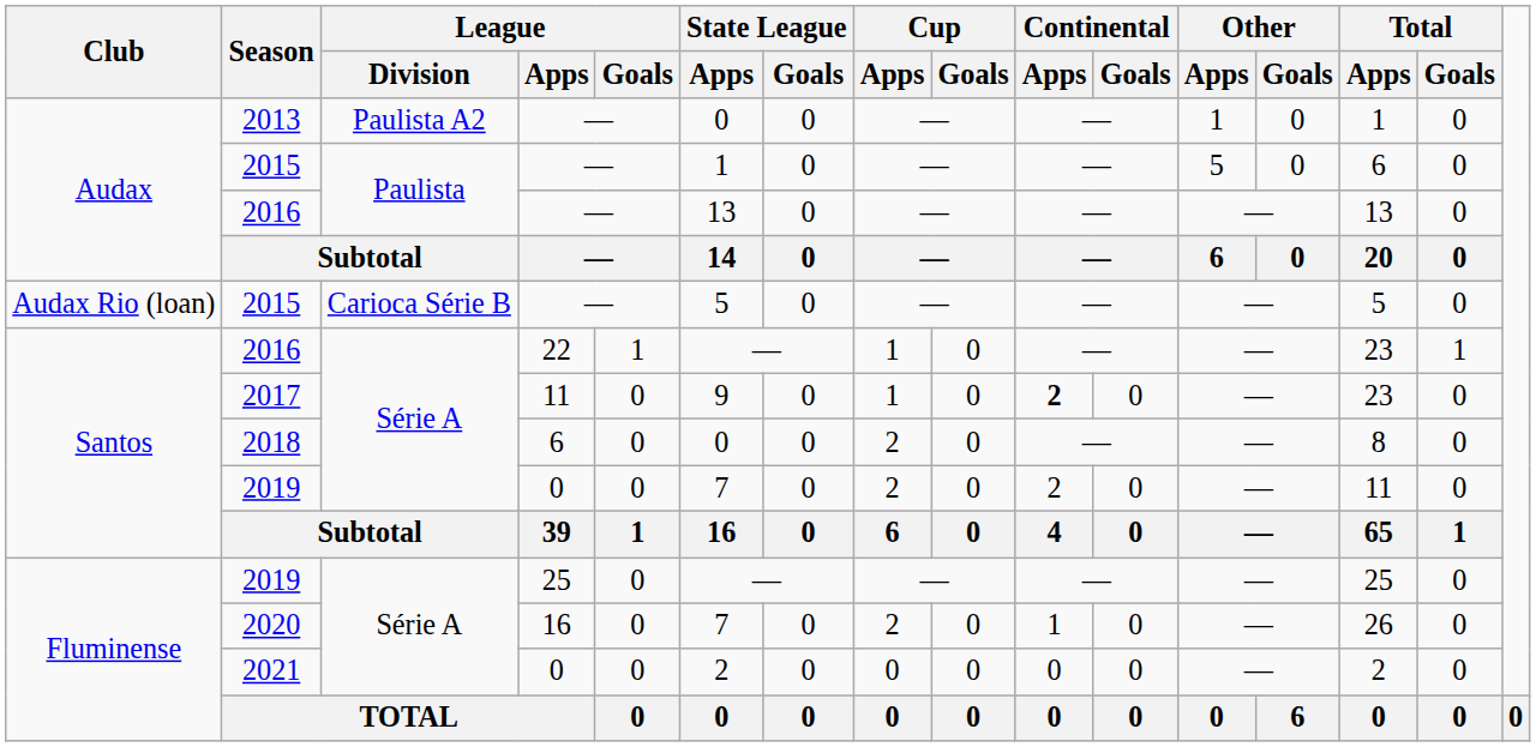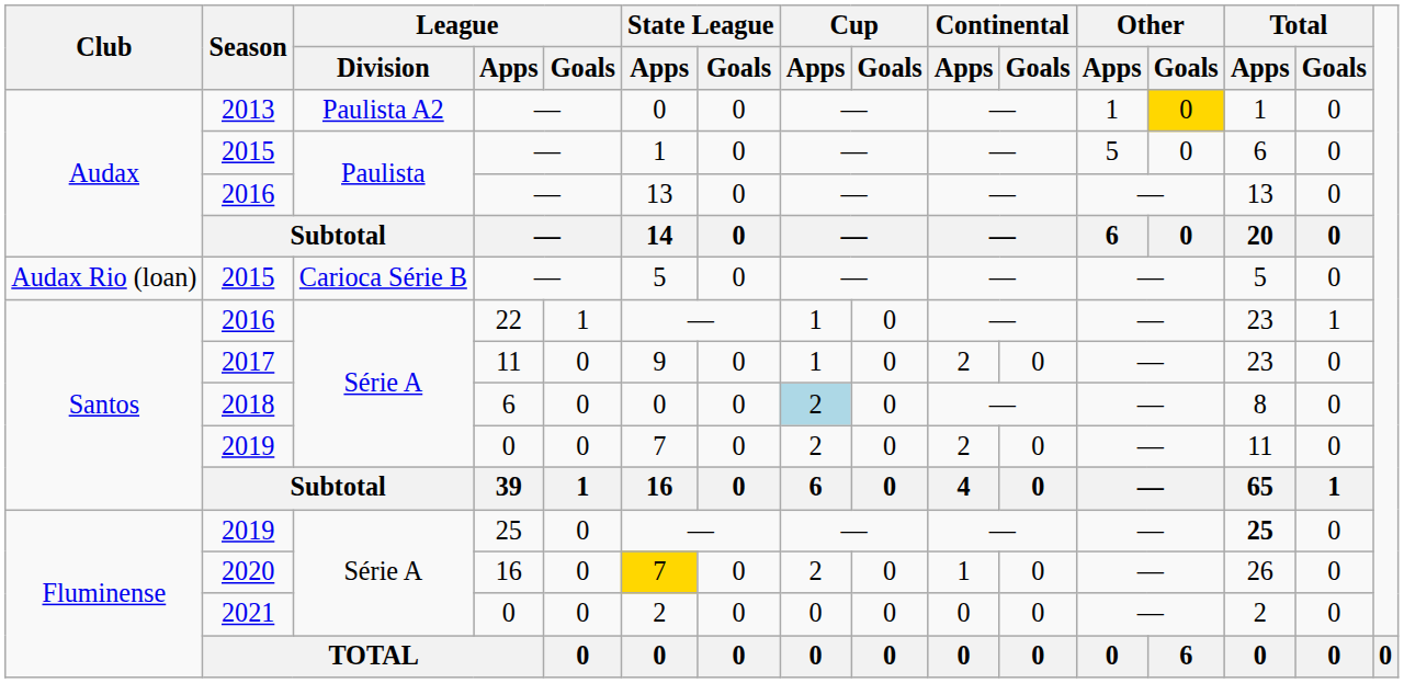2013 | Other / Goals: no background -> gold background
2017 | Continental / Apps: bold -> normal
2018 | Cup / Apps: no background -> lightblue background
Fluminense / 2019 | Total / Apps: normal -> bold
2020 | State League / Apps: no background -> gold background
